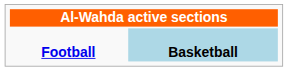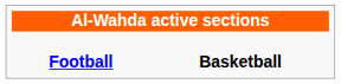Football | column 2: lightblue background -> no background
